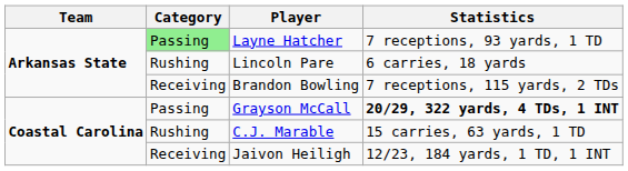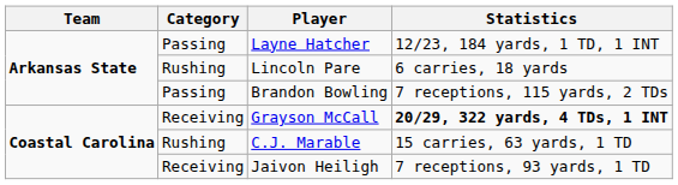Layne Hatcher | Category: lightgreen background -> no background
Layne Hatcher | Statistics: 7 receptions, 93 yards, 1 TD -> 12/23, 184 yards, 1 TD, 1 INT
Brandon Bowling | Category: Receiving -> Passing
Grayson McCall | Category: Passing -> Receiving
Jaivon Heiligh | Statistics: 12/23, 184 yards, 1 TD, 1 INT -> 7 receptions, 93 yards, 1 TD
